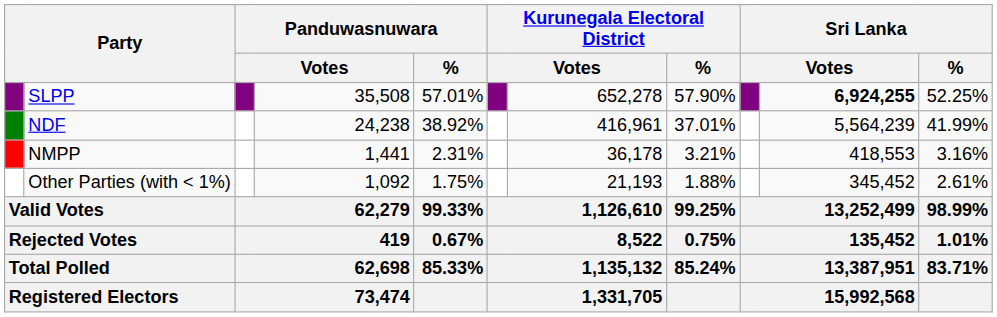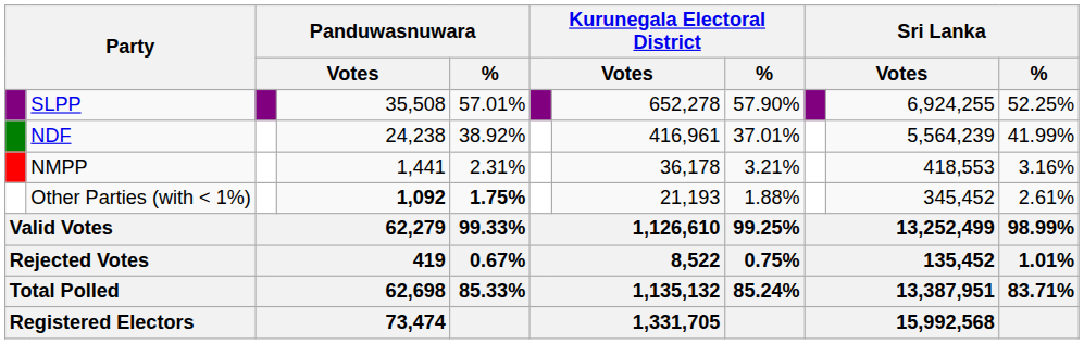SLPP | column 10: bold -> normal
Other Parties (with < 1%) | column 4: normal -> bold
Other Parties (with < 1%) | Panduwasnuwara / %: normal -> bold
